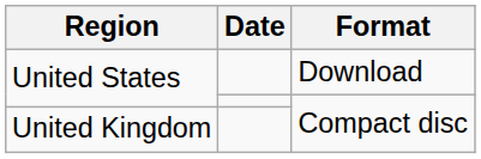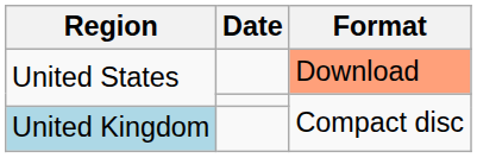United States / Download | Format: no background -> lightsalmon background
United Kingdom | Region: no background -> lightblue background
